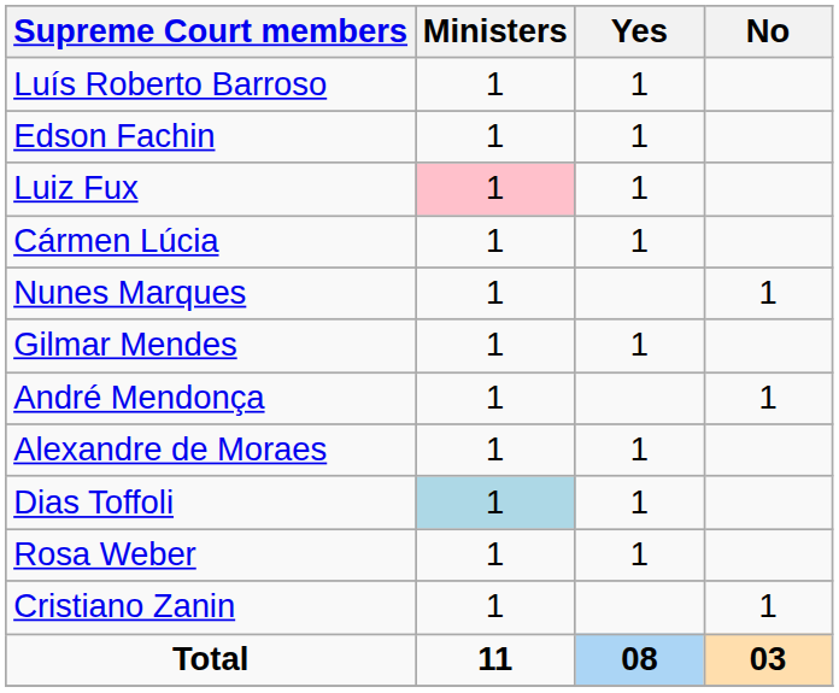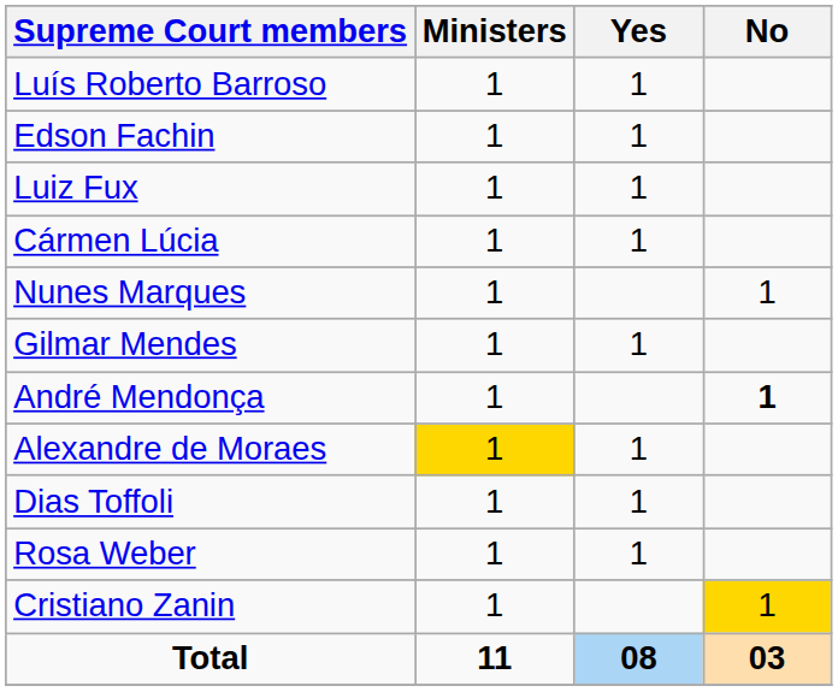Luiz Fux | Ministers: pink background -> no background
André Mendonça | No: normal -> bold
Alexandre de Moraes | Ministers: no background -> gold background
Dias Toffoli | Ministers: lightblue background -> no background
Cristiano Zanin | No: no background -> gold background
